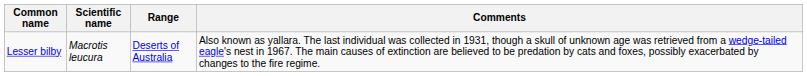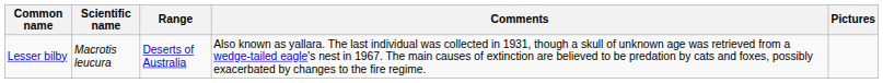+ column: Pictures
